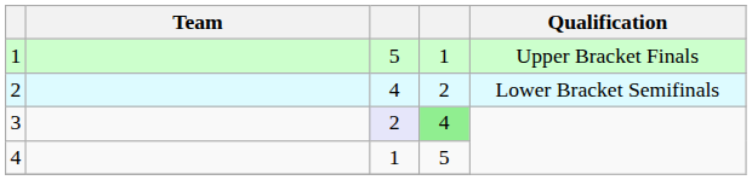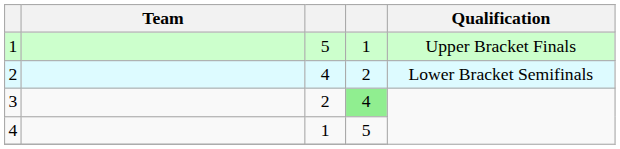3 | column 3: lavender background -> no background
